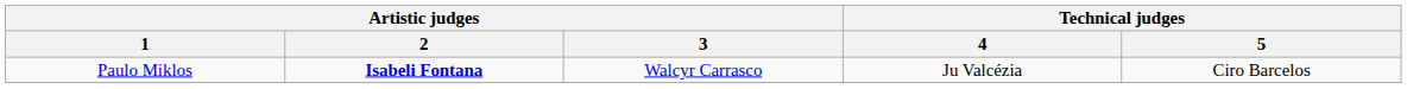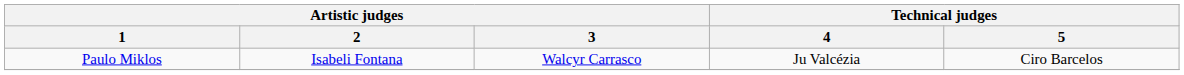Paulo Miklos | Artistic judges / 2: bold -> normal
